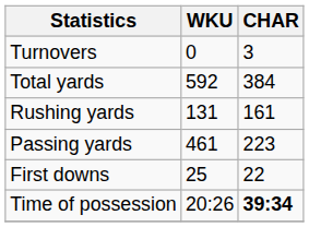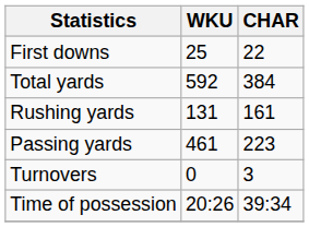rows swapped: First downs <-> Turnovers
Time of possession | CHAR: bold -> normal
